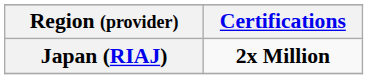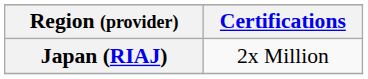Japan (RIAJ) | Certifications: bold -> normal
